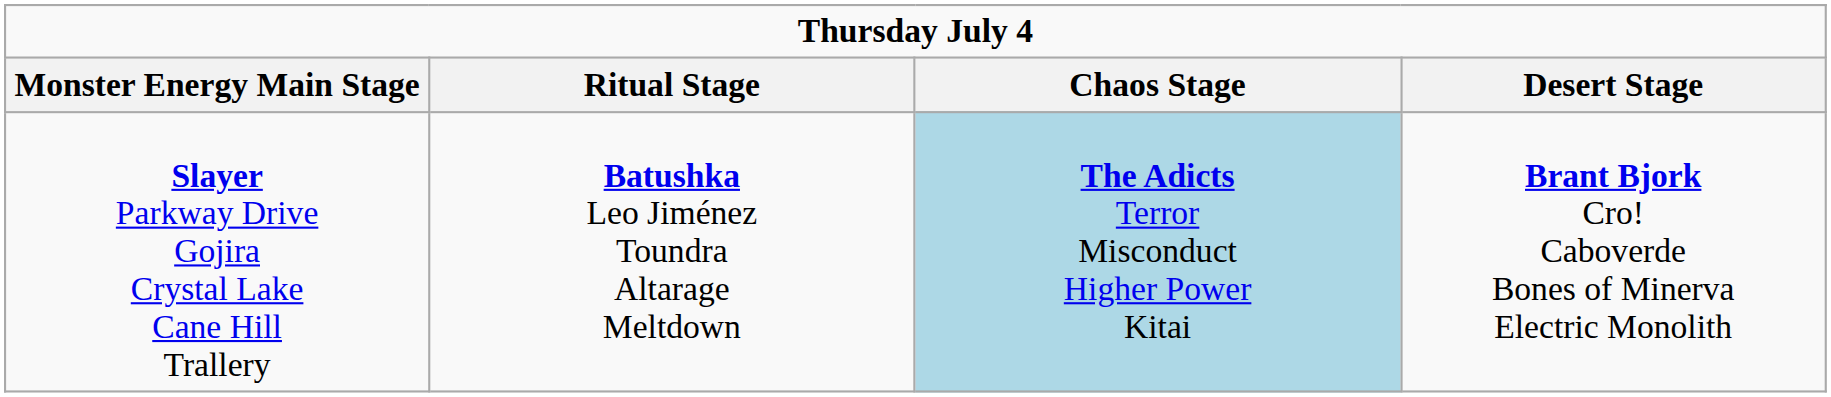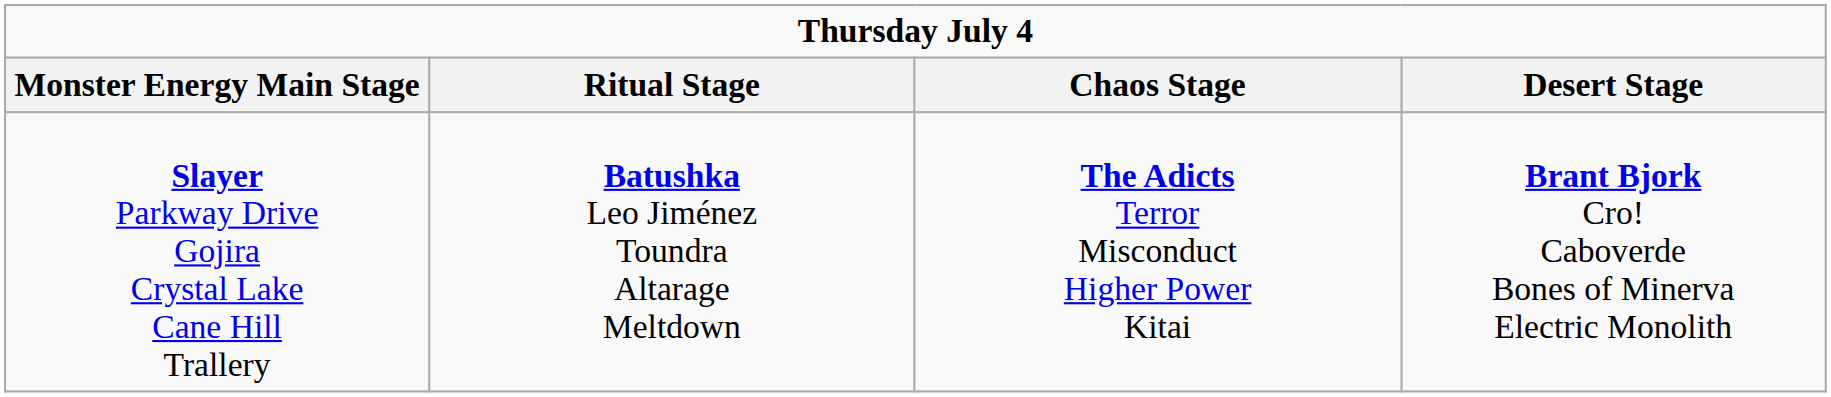Slayer Parkway Drive Gojira Crystal Lake Cane Hill Trallery | Chaos Stage: lightblue background -> no background
